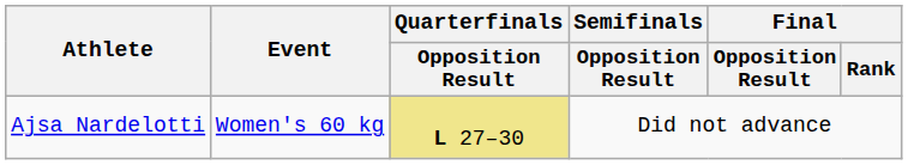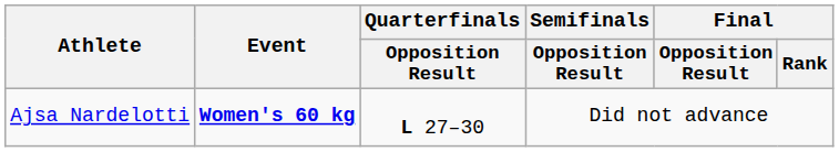Ajsa Nardelotti | Event: normal -> bold
Ajsa Nardelotti | Quarterfinals / Opposition Result: khaki background -> no background
